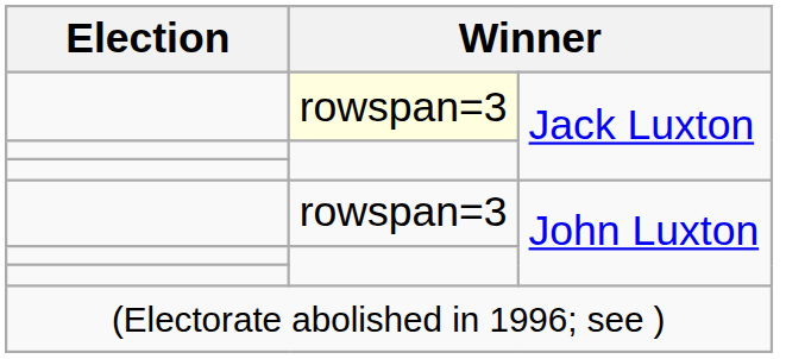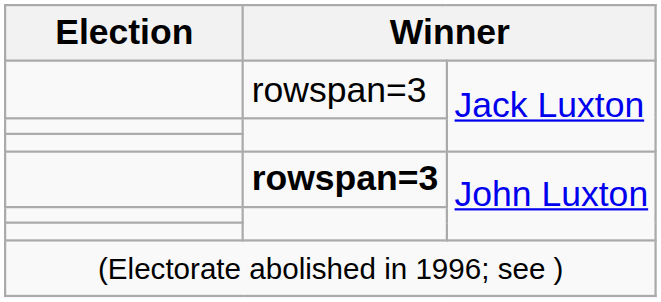rowspan=3 / Jack Luxton | column 2: lightyellow background -> no background
rowspan=3 / John Luxton | column 2: normal -> bold
